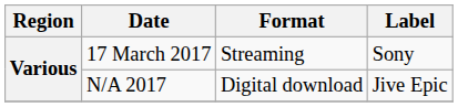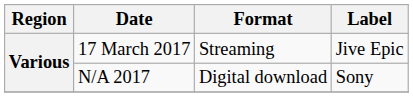17 March 2017 | Label: Sony -> Jive Epic
N/A 2017 | Label: Jive Epic -> Sony
